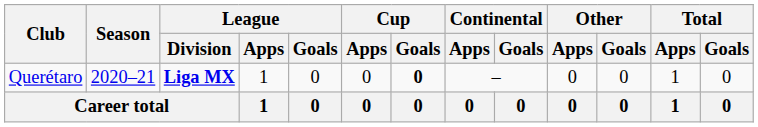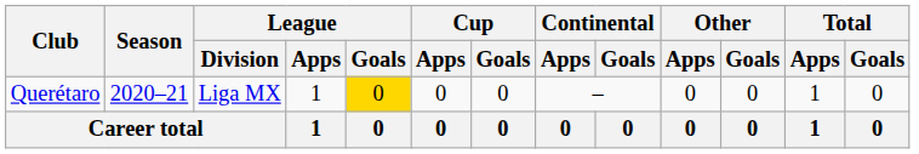Querétaro | League / Division: bold -> normal
Querétaro | League / Goals: no background -> gold background
Querétaro | Cup / Goals: bold -> normal
